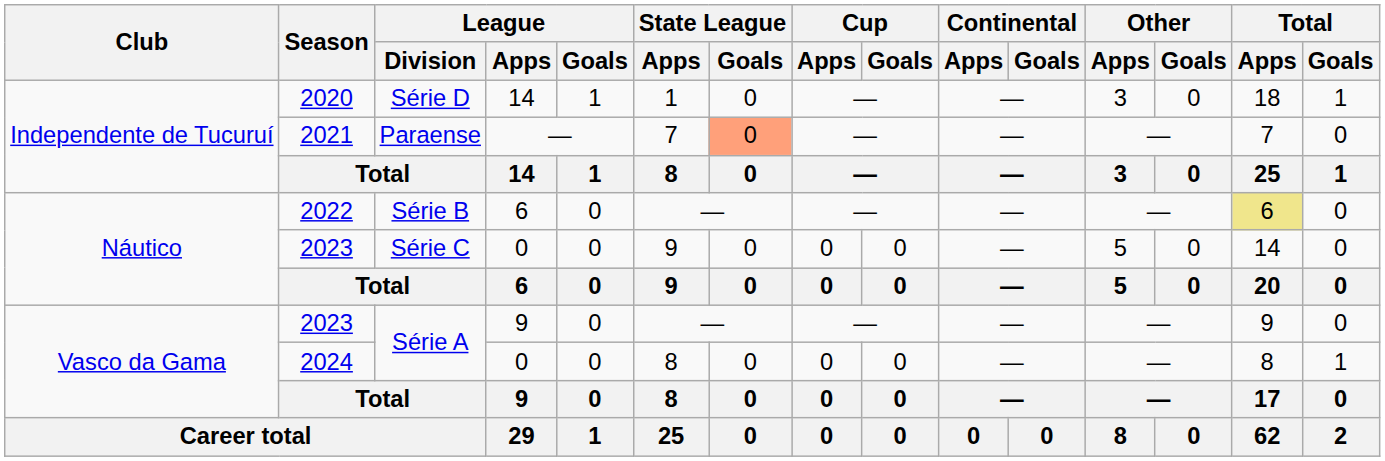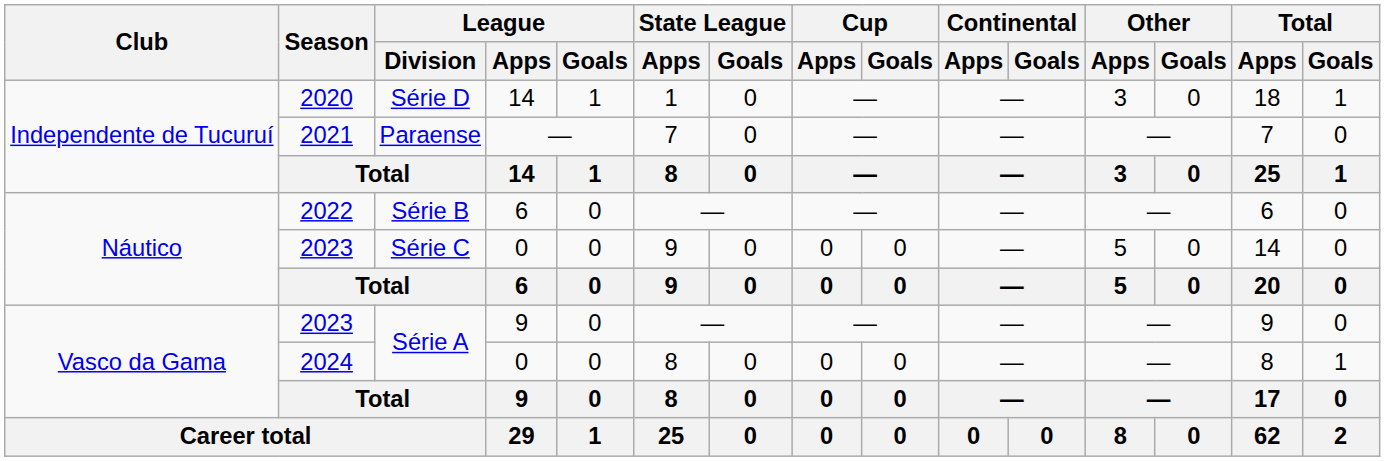2021 | State League / Goals: lightsalmon background -> no background
2022 | Total / Apps: khaki background -> no background
